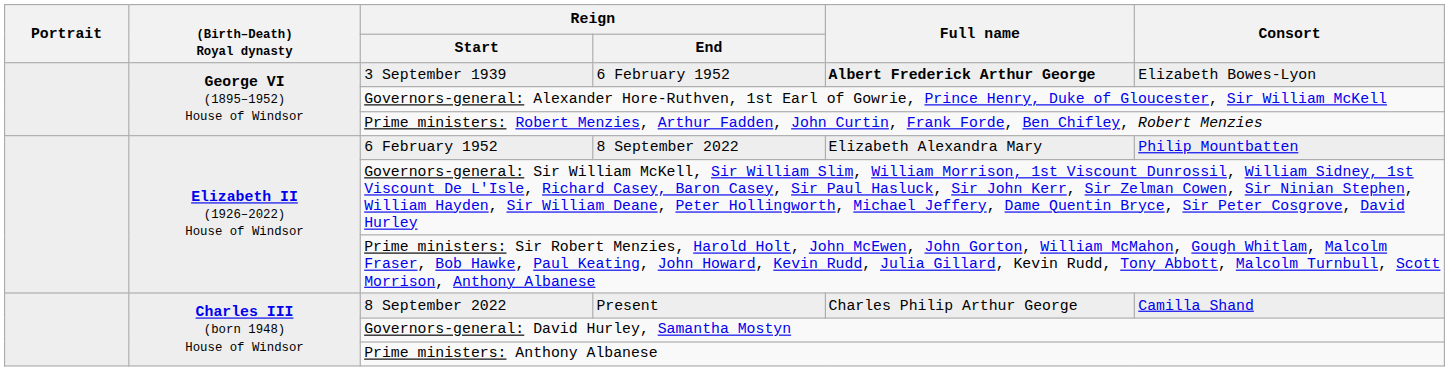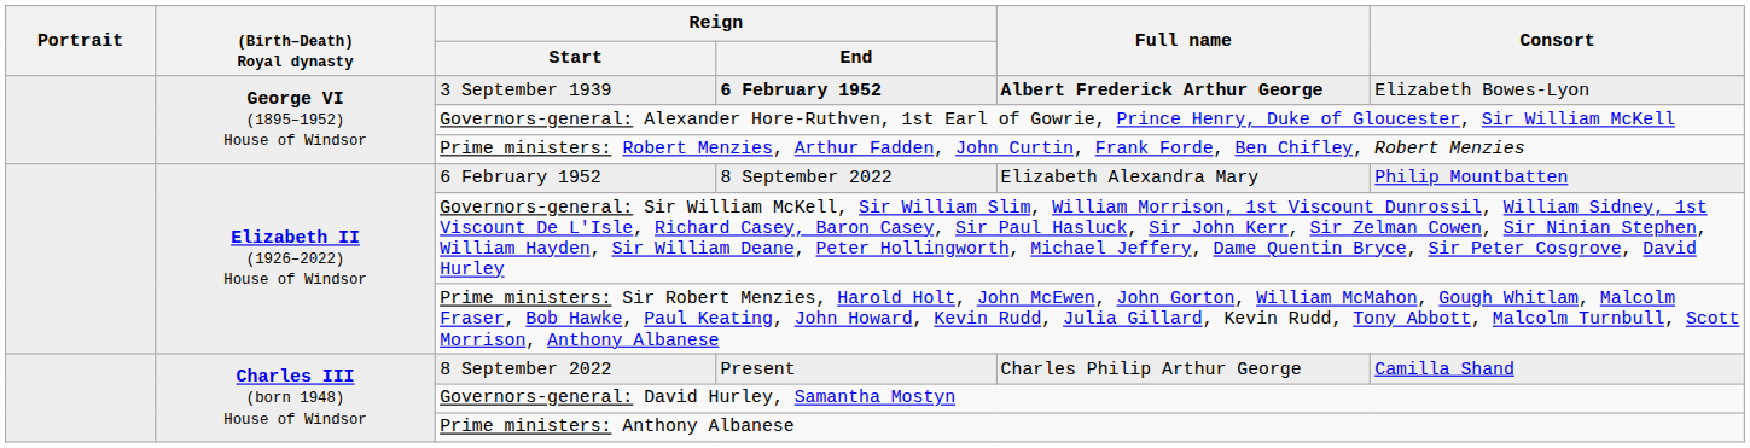3 September 1939 | Reign / End: normal -> bold
